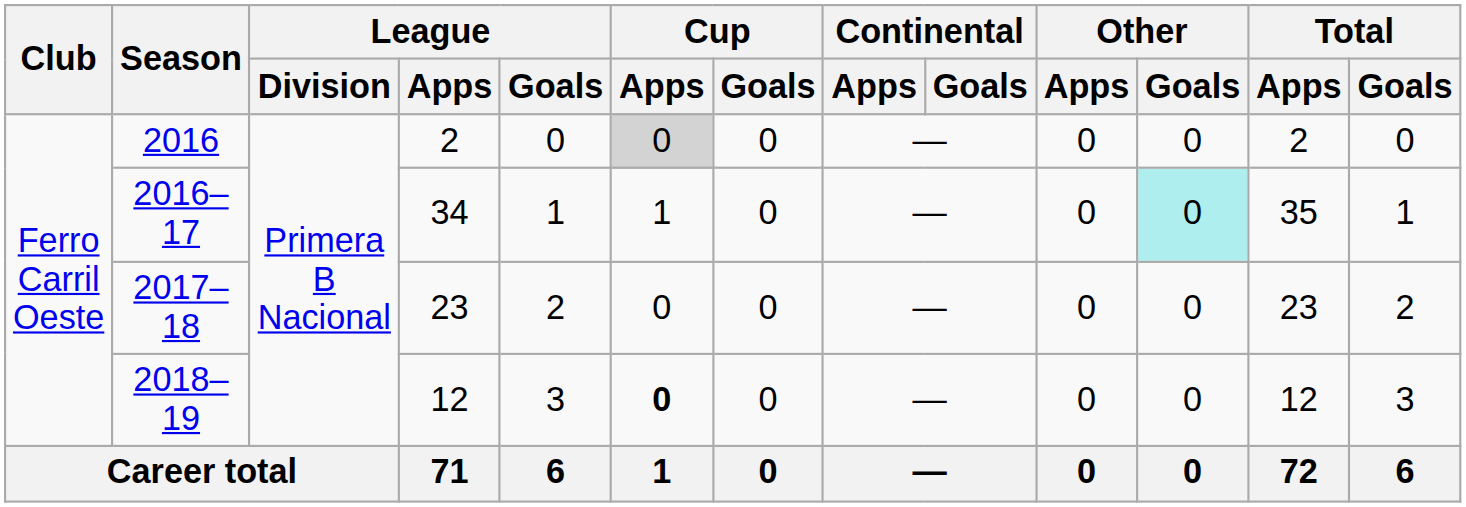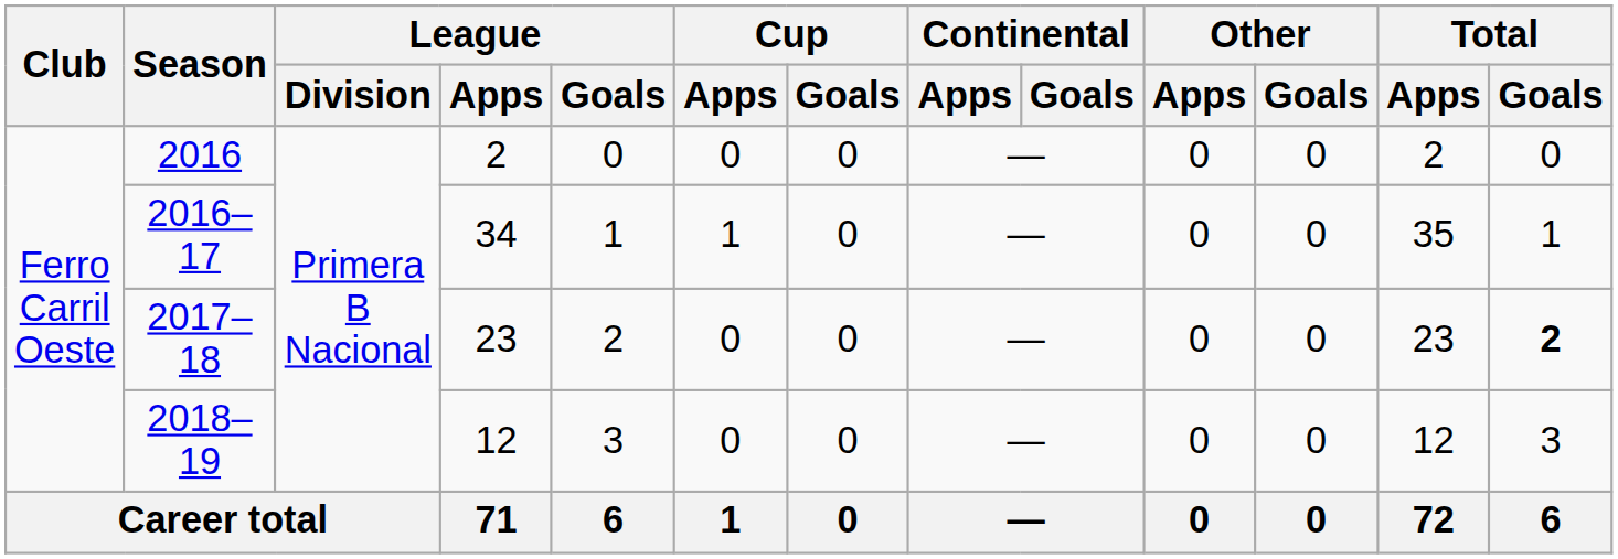2016 | Cup / Apps: lightgrey background -> no background
2016–17 | Other / Goals: paleturquoise background -> no background
2017–18 | Total / Goals: normal -> bold
2018–19 | Cup / Apps: bold -> normal
